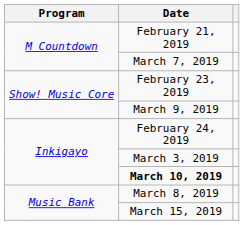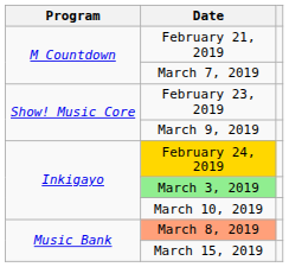February 24, 2019 | Date: no background -> gold background
March 3, 2019 | Date: no background -> lightgreen background
March 10, 2019 | Date: bold -> normal
March 8, 2019 | Date: no background -> lightsalmon background
